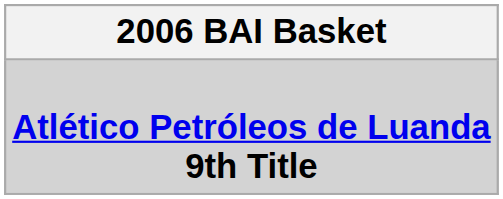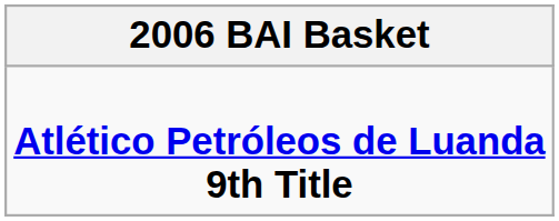row 2 | column 1: lightgrey background -> no background
